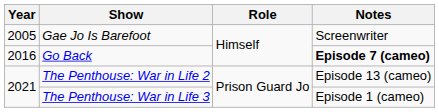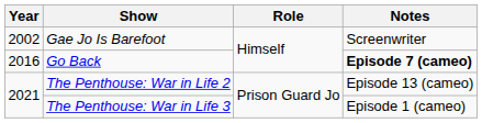Gae Jo Is Barefoot | Year: 2005 -> 2002
